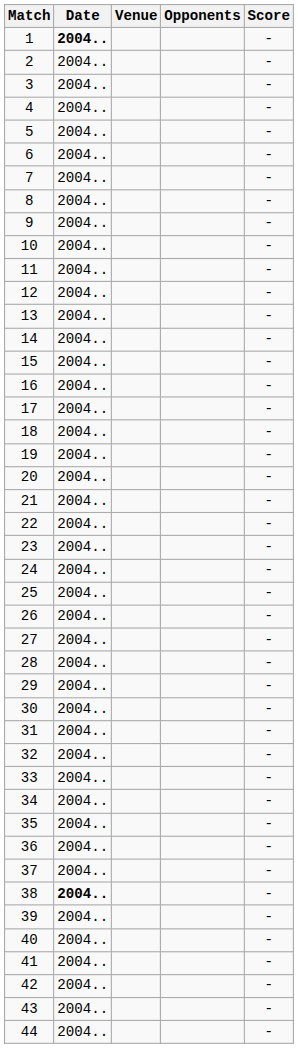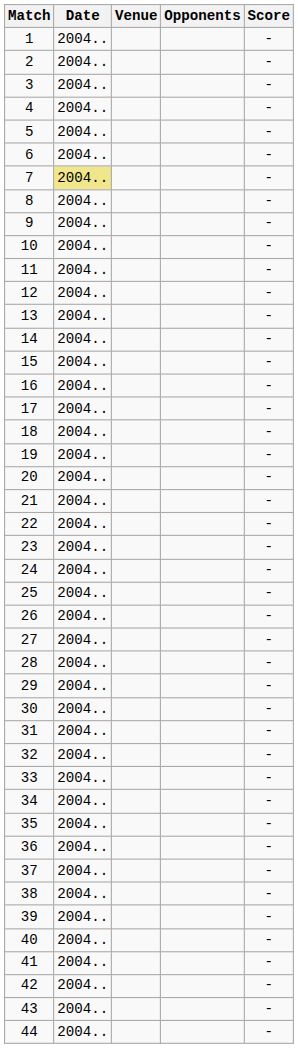1 | Date: bold -> normal
7 | Date: no background -> khaki background
38 | Date: bold -> normal
